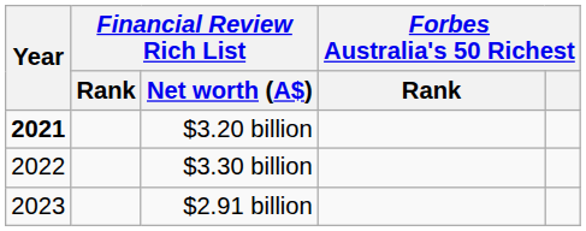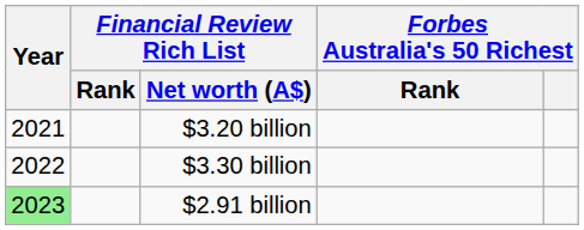$3.20 billion | Year: bold -> normal
$2.91 billion | Year: no background -> lightgreen background
